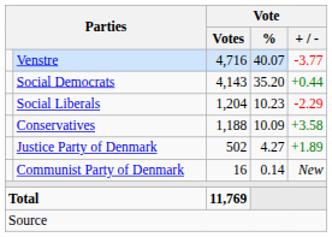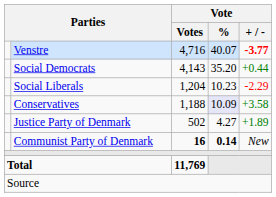Venstre | Vote / + / -: normal -> bold
Conservatives | Vote / %: no background -> lavender background
Communist Party of Denmark | Vote / Votes: normal -> bold
Communist Party of Denmark | Vote / %: normal -> bold
